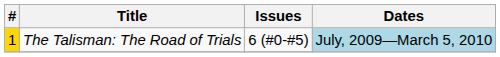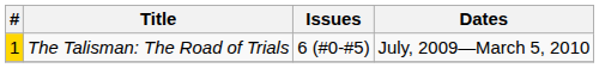The Talisman: The Road of Trials | Dates: lightblue background -> no background
